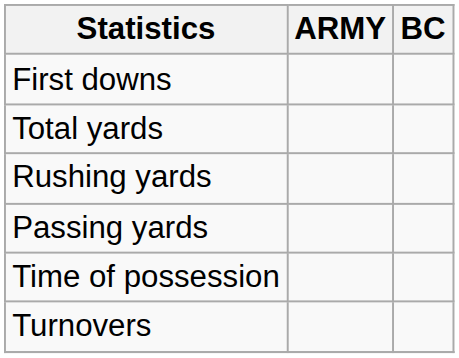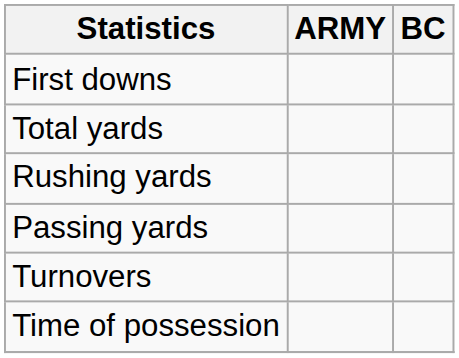rows swapped: Turnovers <-> Time of possession
